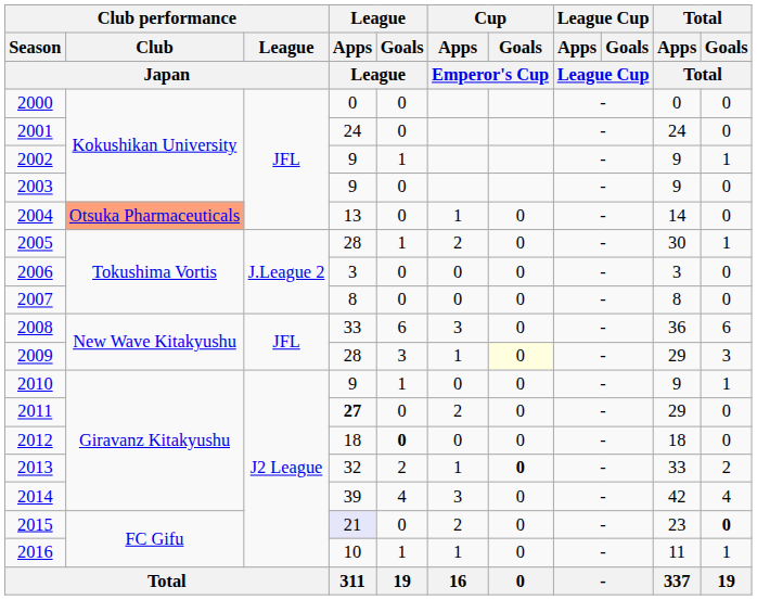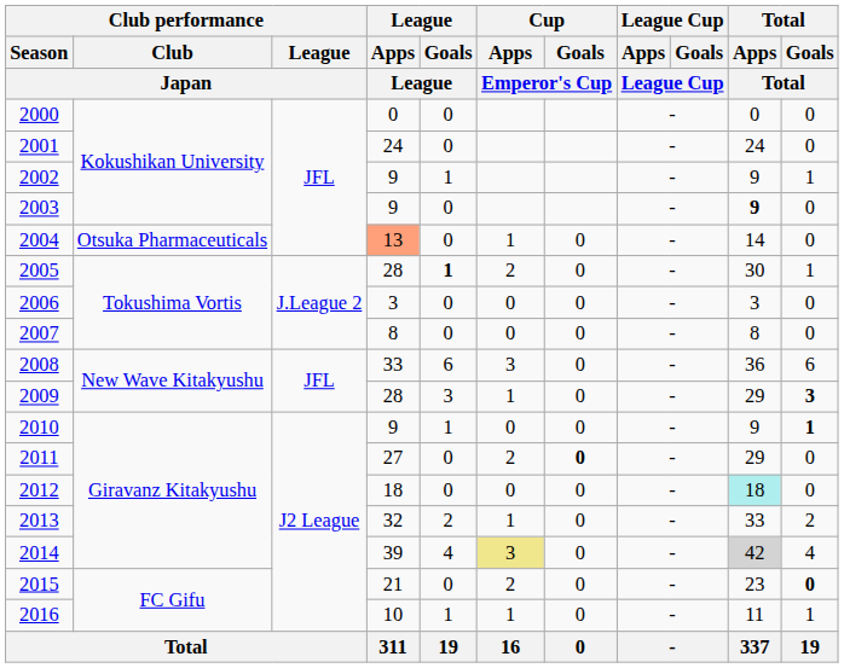2003 | Total / Apps / Total: normal -> bold
2004 | Club performance / Club / Japan: lightsalmon background -> no background
2004 | League / Apps / League: no background -> lightsalmon background
2005 | League / Goals / League: normal -> bold
2009 | Cup / Goals / Emperor's Cup: lightyellow background -> no background
2009 | Total / Goals / Total: normal -> bold
2010 | Total / Goals / Total: normal -> bold
2011 | League / Apps / League: bold -> normal
2011 | Cup / Goals / Emperor's Cup: normal -> bold
2012 | League / Goals / League: bold -> normal
2012 | Total / Apps / Total: no background -> paleturquoise background
2013 | Cup / Goals / Emperor's Cup: bold -> normal
2014 | Cup / Apps / Emperor's Cup: no background -> khaki background
2014 | Total / Apps / Total: no background -> lightgrey background
2015 | League / Apps / League: lavender background -> no background
